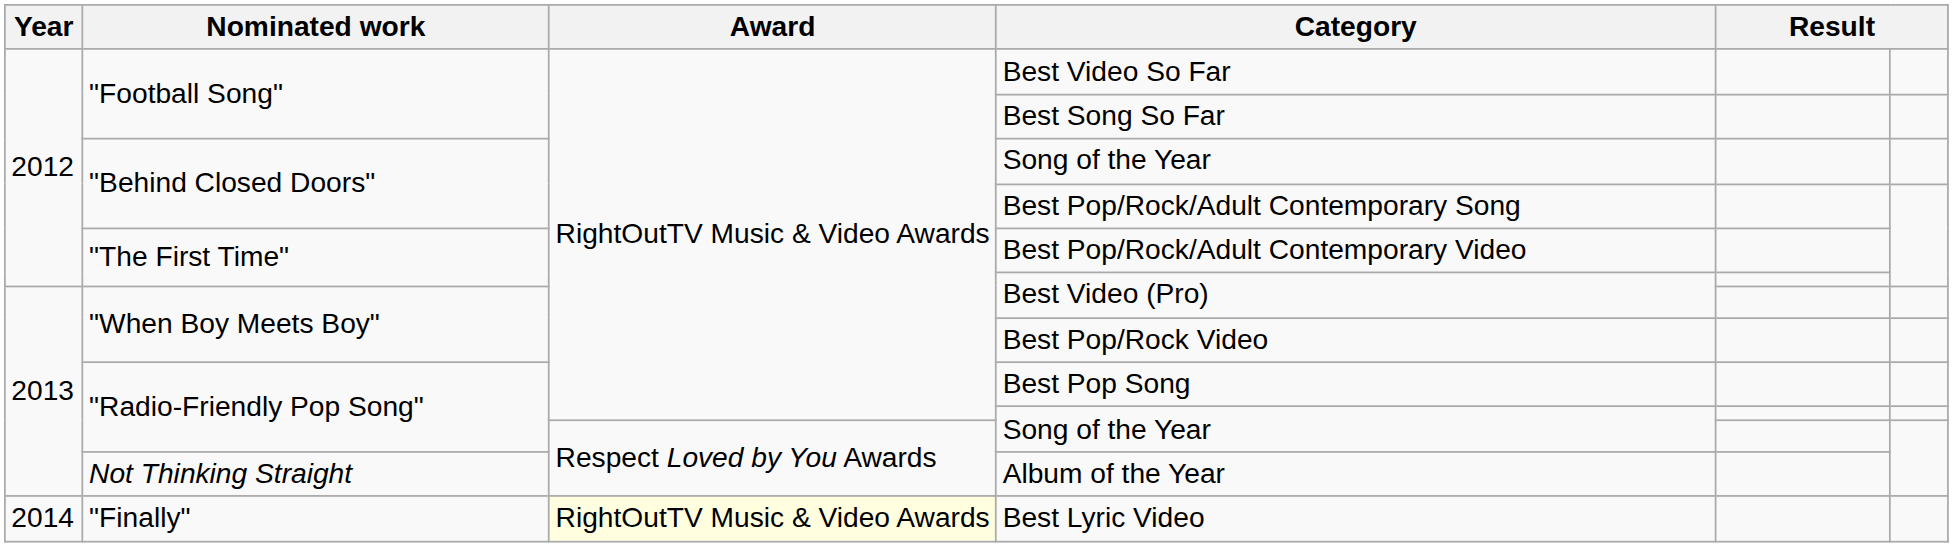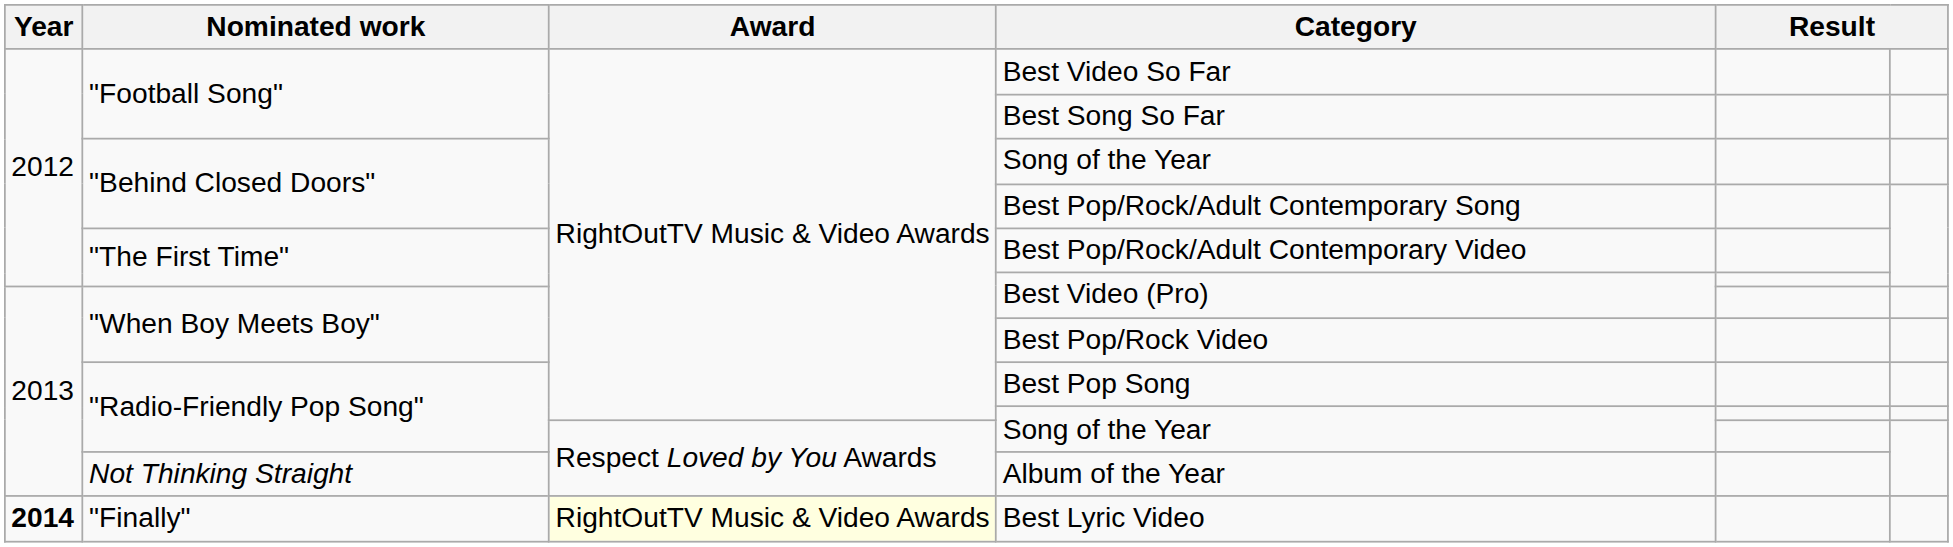Best Lyric Video | Year: normal -> bold
